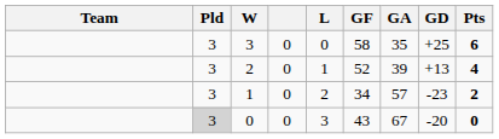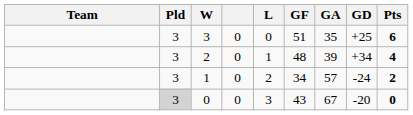row 2 | GF: 58 -> 51
row 3 | GF: 52 -> 48
row 3 | GD: +13 -> +34
row 4 | GD: -23 -> -24
